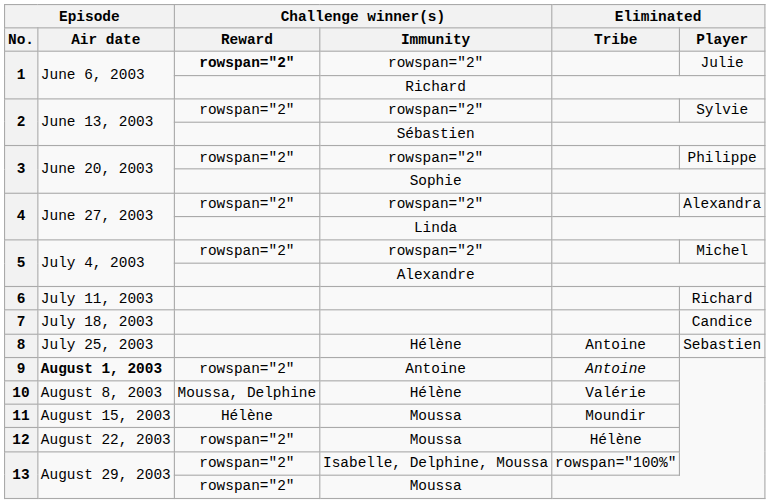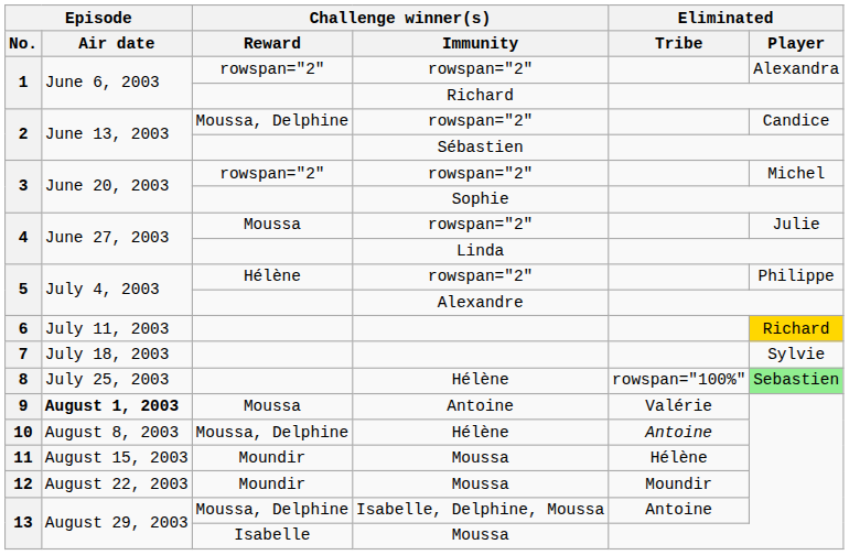1 / rowspan="2" | Challenge winner(s) / Reward: bold -> normal
1 / rowspan="2" | Eliminated / Player: Julie -> Alexandra
2 / rowspan="2" | Challenge winner(s) / Reward: rowspan="2" -> Moussa, Delphine
2 / rowspan="2" | Eliminated / Player: Sylvie -> Candice
3 / rowspan="2" | Eliminated / Player: Philippe -> Michel
4 / rowspan="2" | Challenge winner(s) / Reward: rowspan="2" -> Moussa
4 / rowspan="2" | Eliminated / Player: Alexandra -> Julie
5 / rowspan="2" | Challenge winner(s) / Reward: rowspan="2" -> Hélène
5 / rowspan="2" | Eliminated / Player: Michel -> Philippe
6 | Eliminated / Player: no background -> gold background
7 | Eliminated / Player: Candice -> Sylvie
8 | Eliminated / Tribe: Antoine -> rowspan="100%"
8 | Eliminated / Player: no background -> lightgreen background
9 | Challenge winner(s) / Reward: rowspan="2" -> Moussa
9 | Eliminated / Tribe: Antoine -> Valérie
10 | Eliminated / Tribe: Valérie -> Antoine
11 | Challenge winner(s) / Reward: Hélène -> Moundir
11 | Eliminated / Tribe: Moundir -> Hélène
12 | Challenge winner(s) / Reward: rowspan="2" -> Moundir
12 | Eliminated / Tribe: Hélène -> Moundir
13 / Isabelle, Delphine, Moussa | Challenge winner(s) / Reward: rowspan="2" -> Moussa, Delphine
13 / Isabelle, Delphine, Moussa | Eliminated / Tribe: rowspan="100%" -> Antoine
13 / Moussa | Challenge winner(s) / Reward: rowspan="2" -> Isabelle
